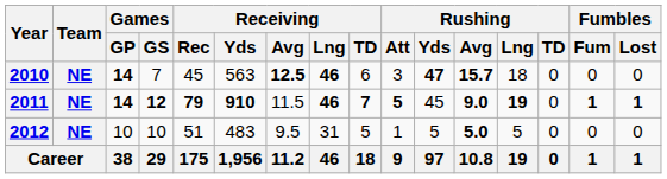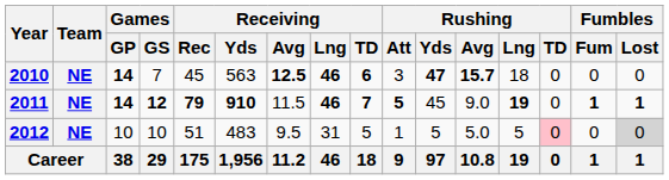2010 | Receiving / TD: normal -> bold
2011 | Rushing / Avg: bold -> normal
2012 | Rushing / Avg: bold -> normal
2012 | Rushing / TD: no background -> pink background
2012 | Fumbles / Lost: no background -> lightgrey background
